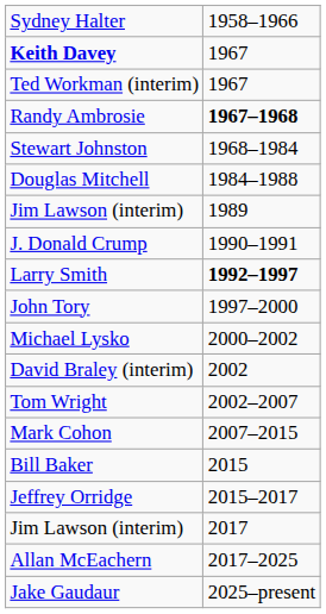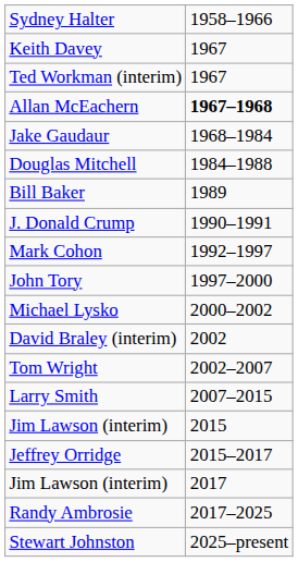row 2 | column 1: bold -> normal
row 4 | column 1: Randy Ambrosie -> Allan McEachern
row 5 | column 1: Stewart Johnston -> Jake Gaudaur
row 7 | column 1: Jim Lawson (interim) -> Bill Baker
row 9 | column 1: Larry Smith -> Mark Cohon
row 9 | column 2: bold -> normal
row 14 | column 1: Mark Cohon -> Larry Smith
row 15 | column 1: Bill Baker -> Jim Lawson (interim)
row 18 | column 1: Allan McEachern -> Randy Ambrosie
row 19 | column 1: Jake Gaudaur -> Stewart Johnston
